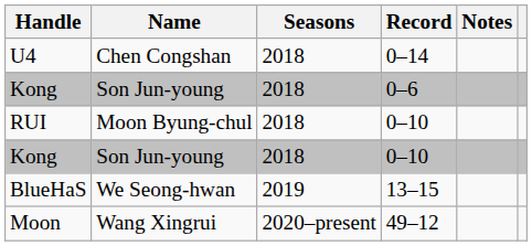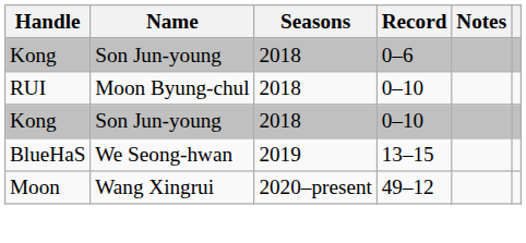- row: U4 | Chen Congshan | 2018 | 0–14
